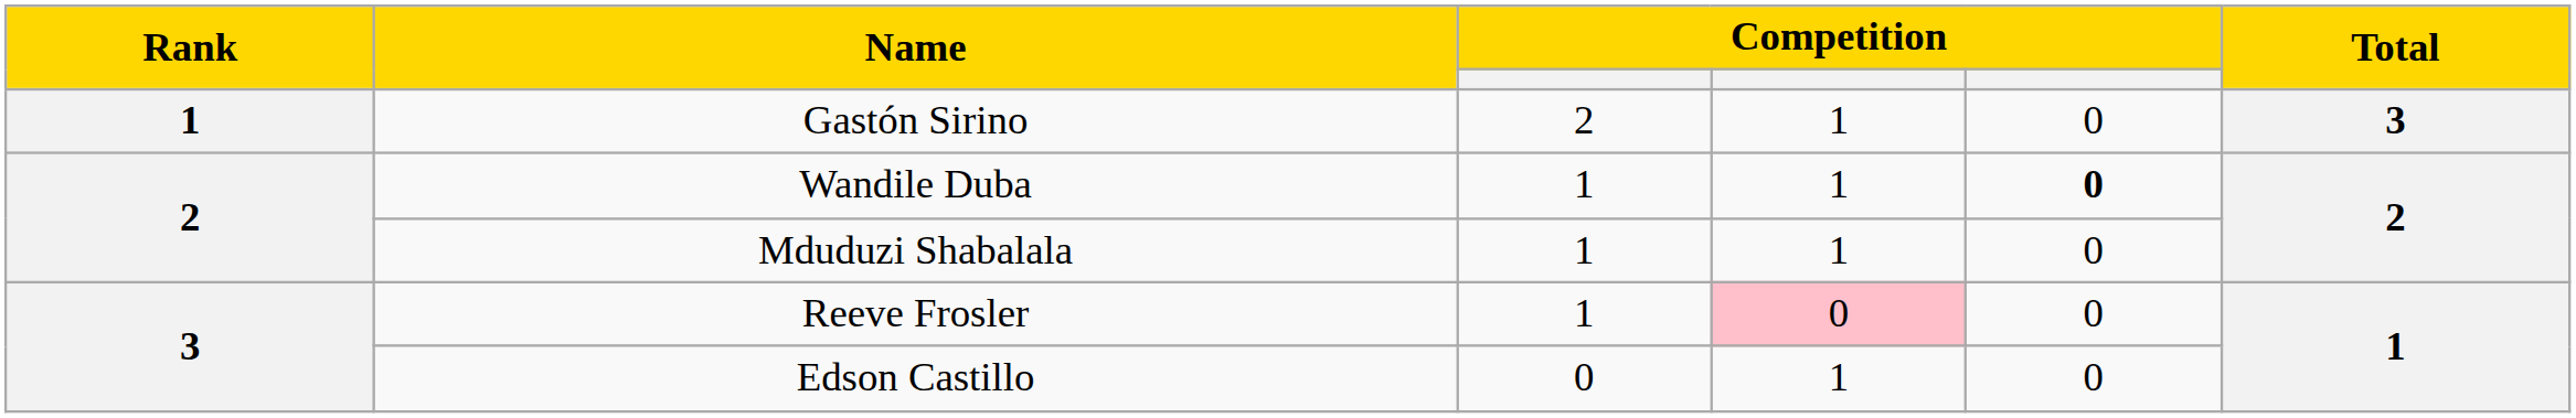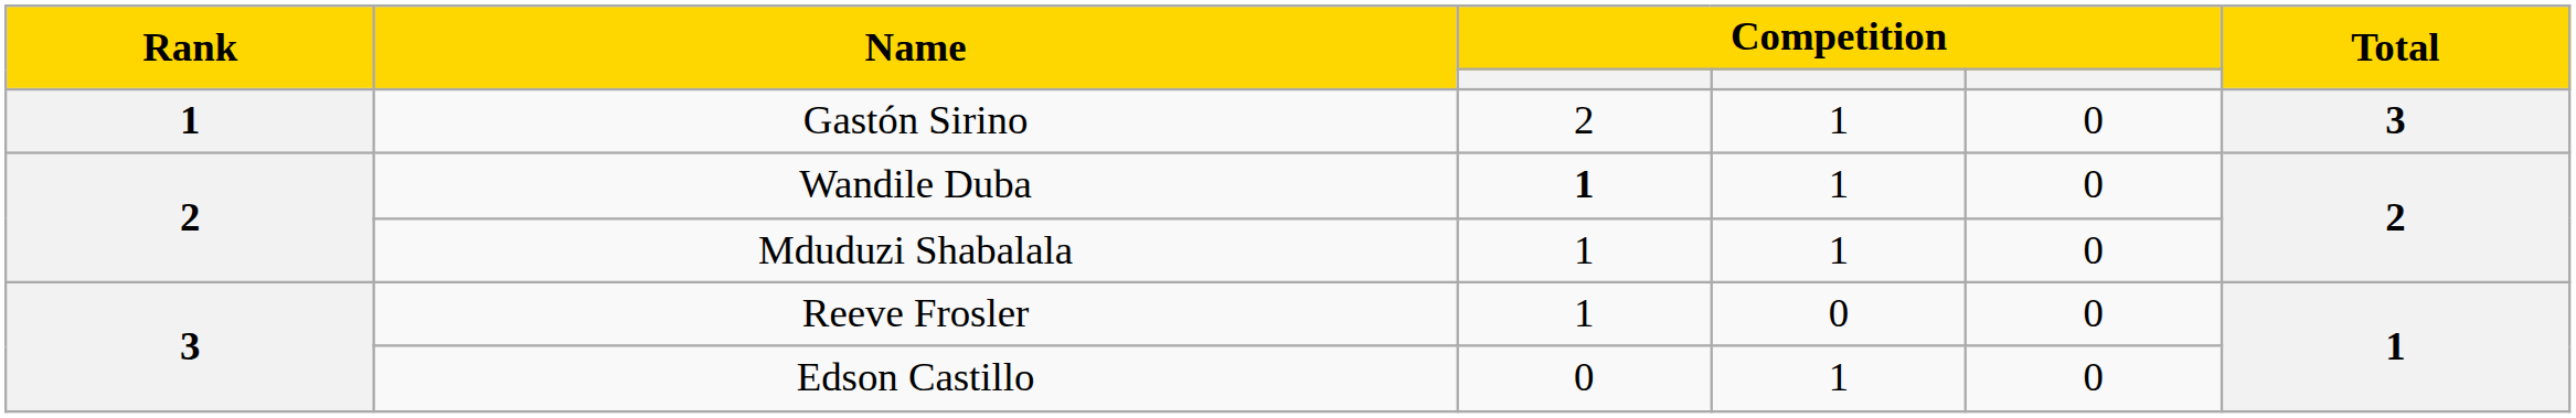Wandile Duba | column 3: normal -> bold
Wandile Duba | column 5: bold -> normal
Reeve Frosler | column 4: pink background -> no background
